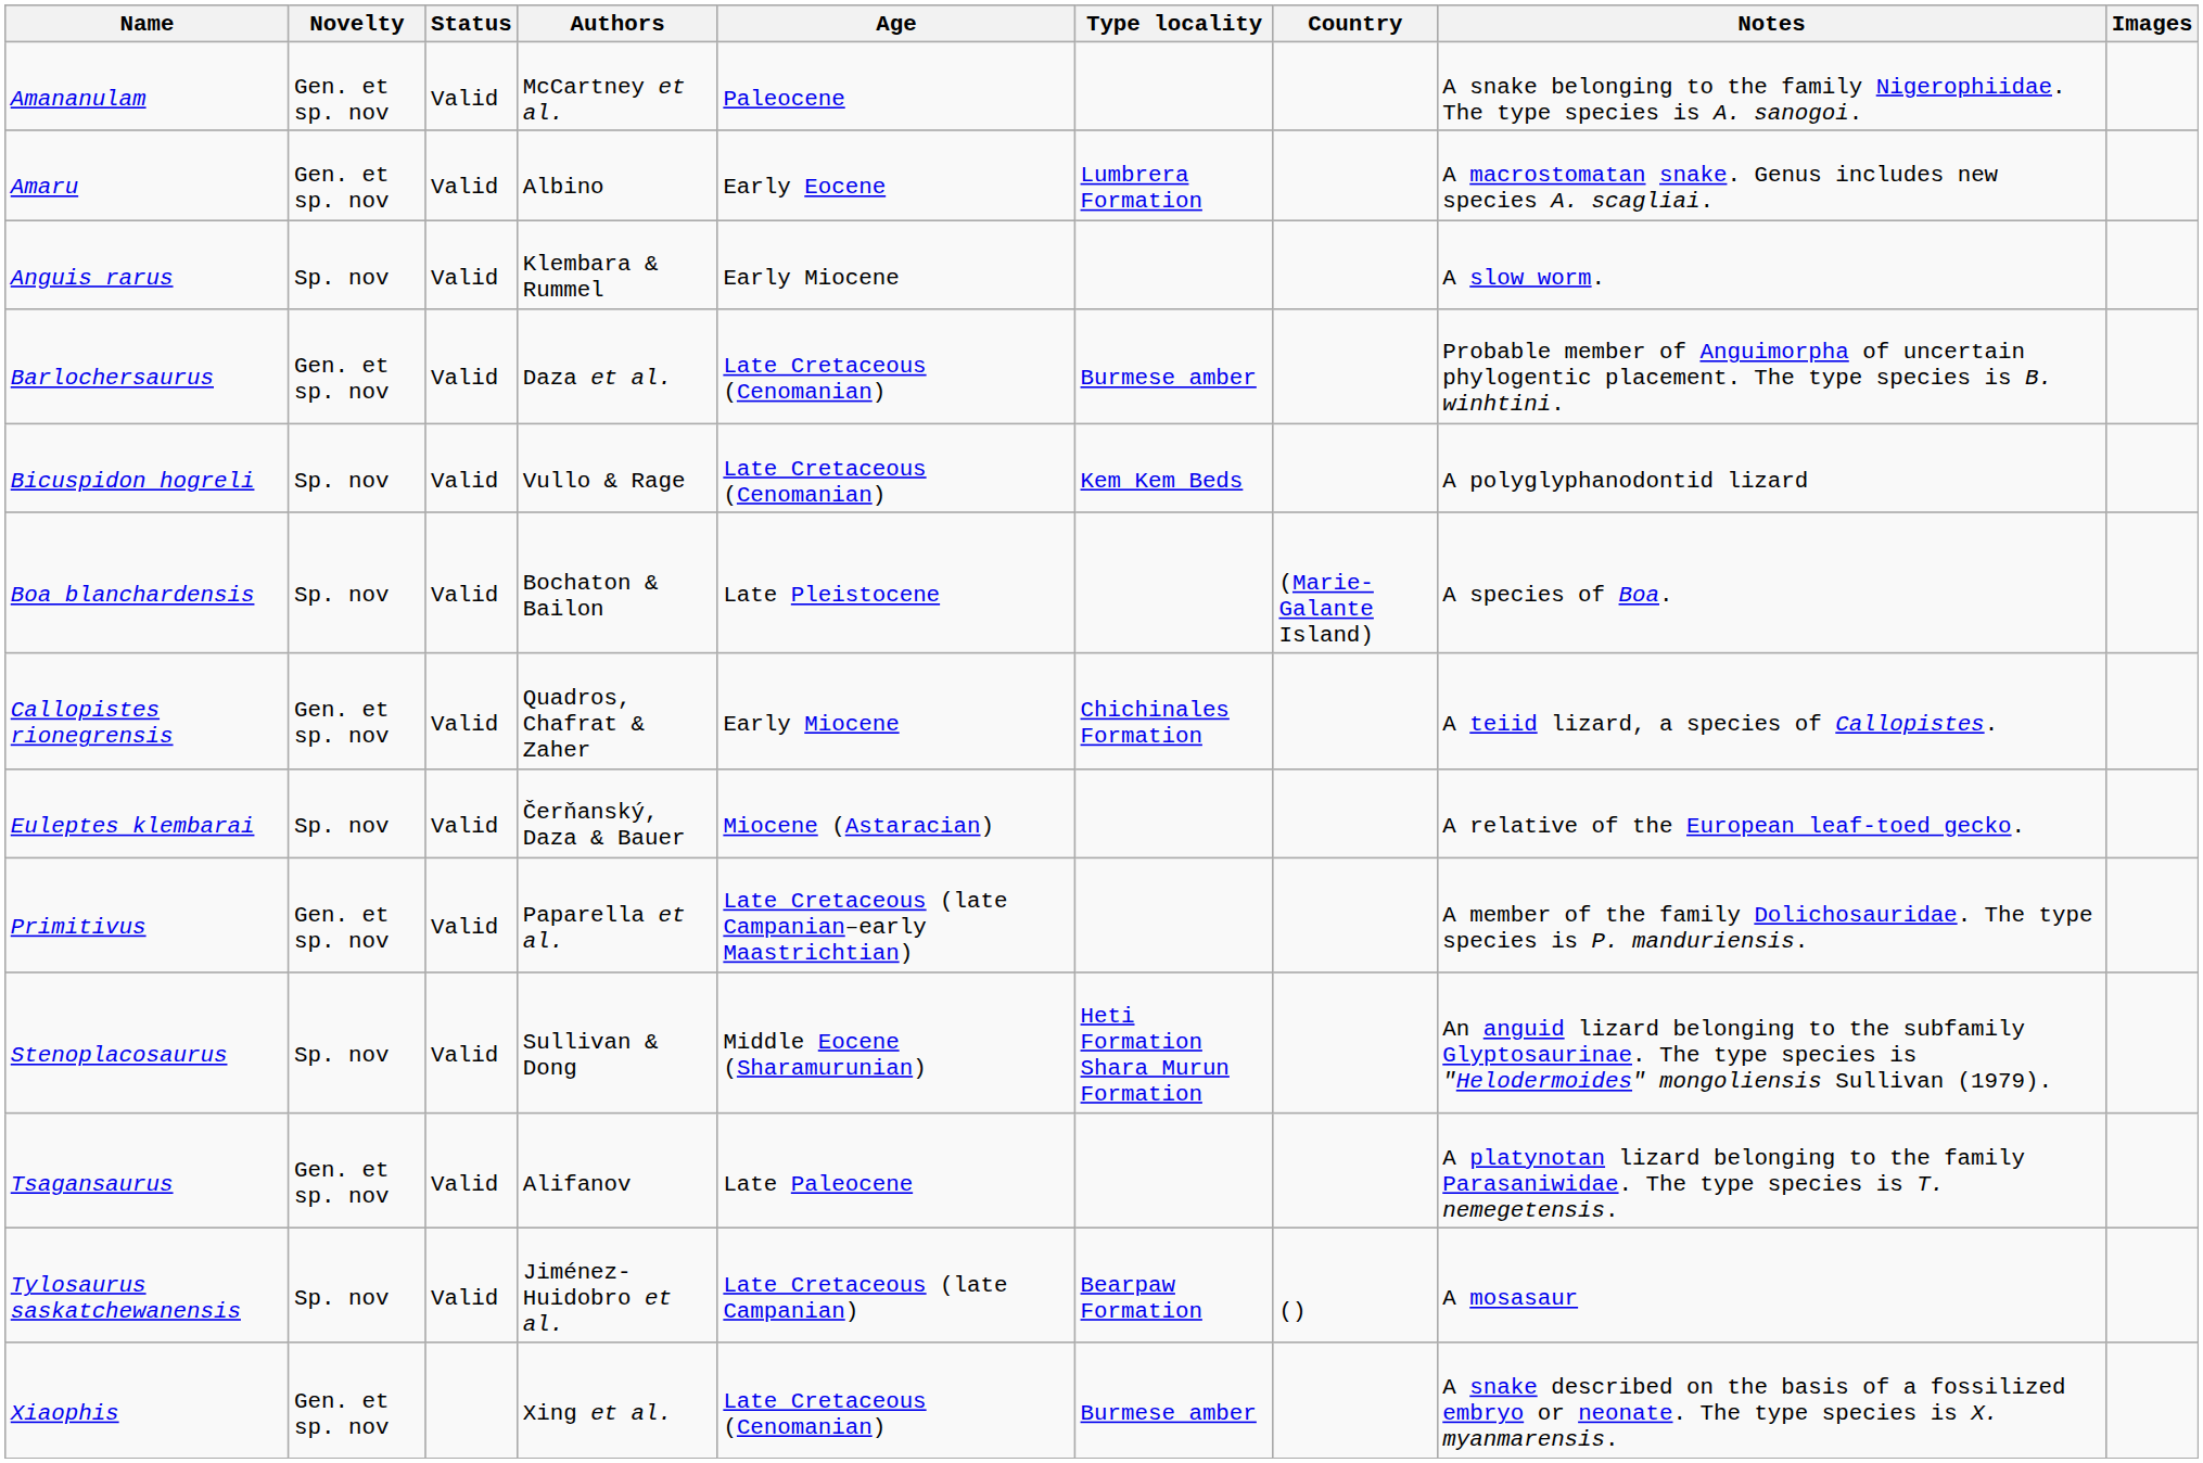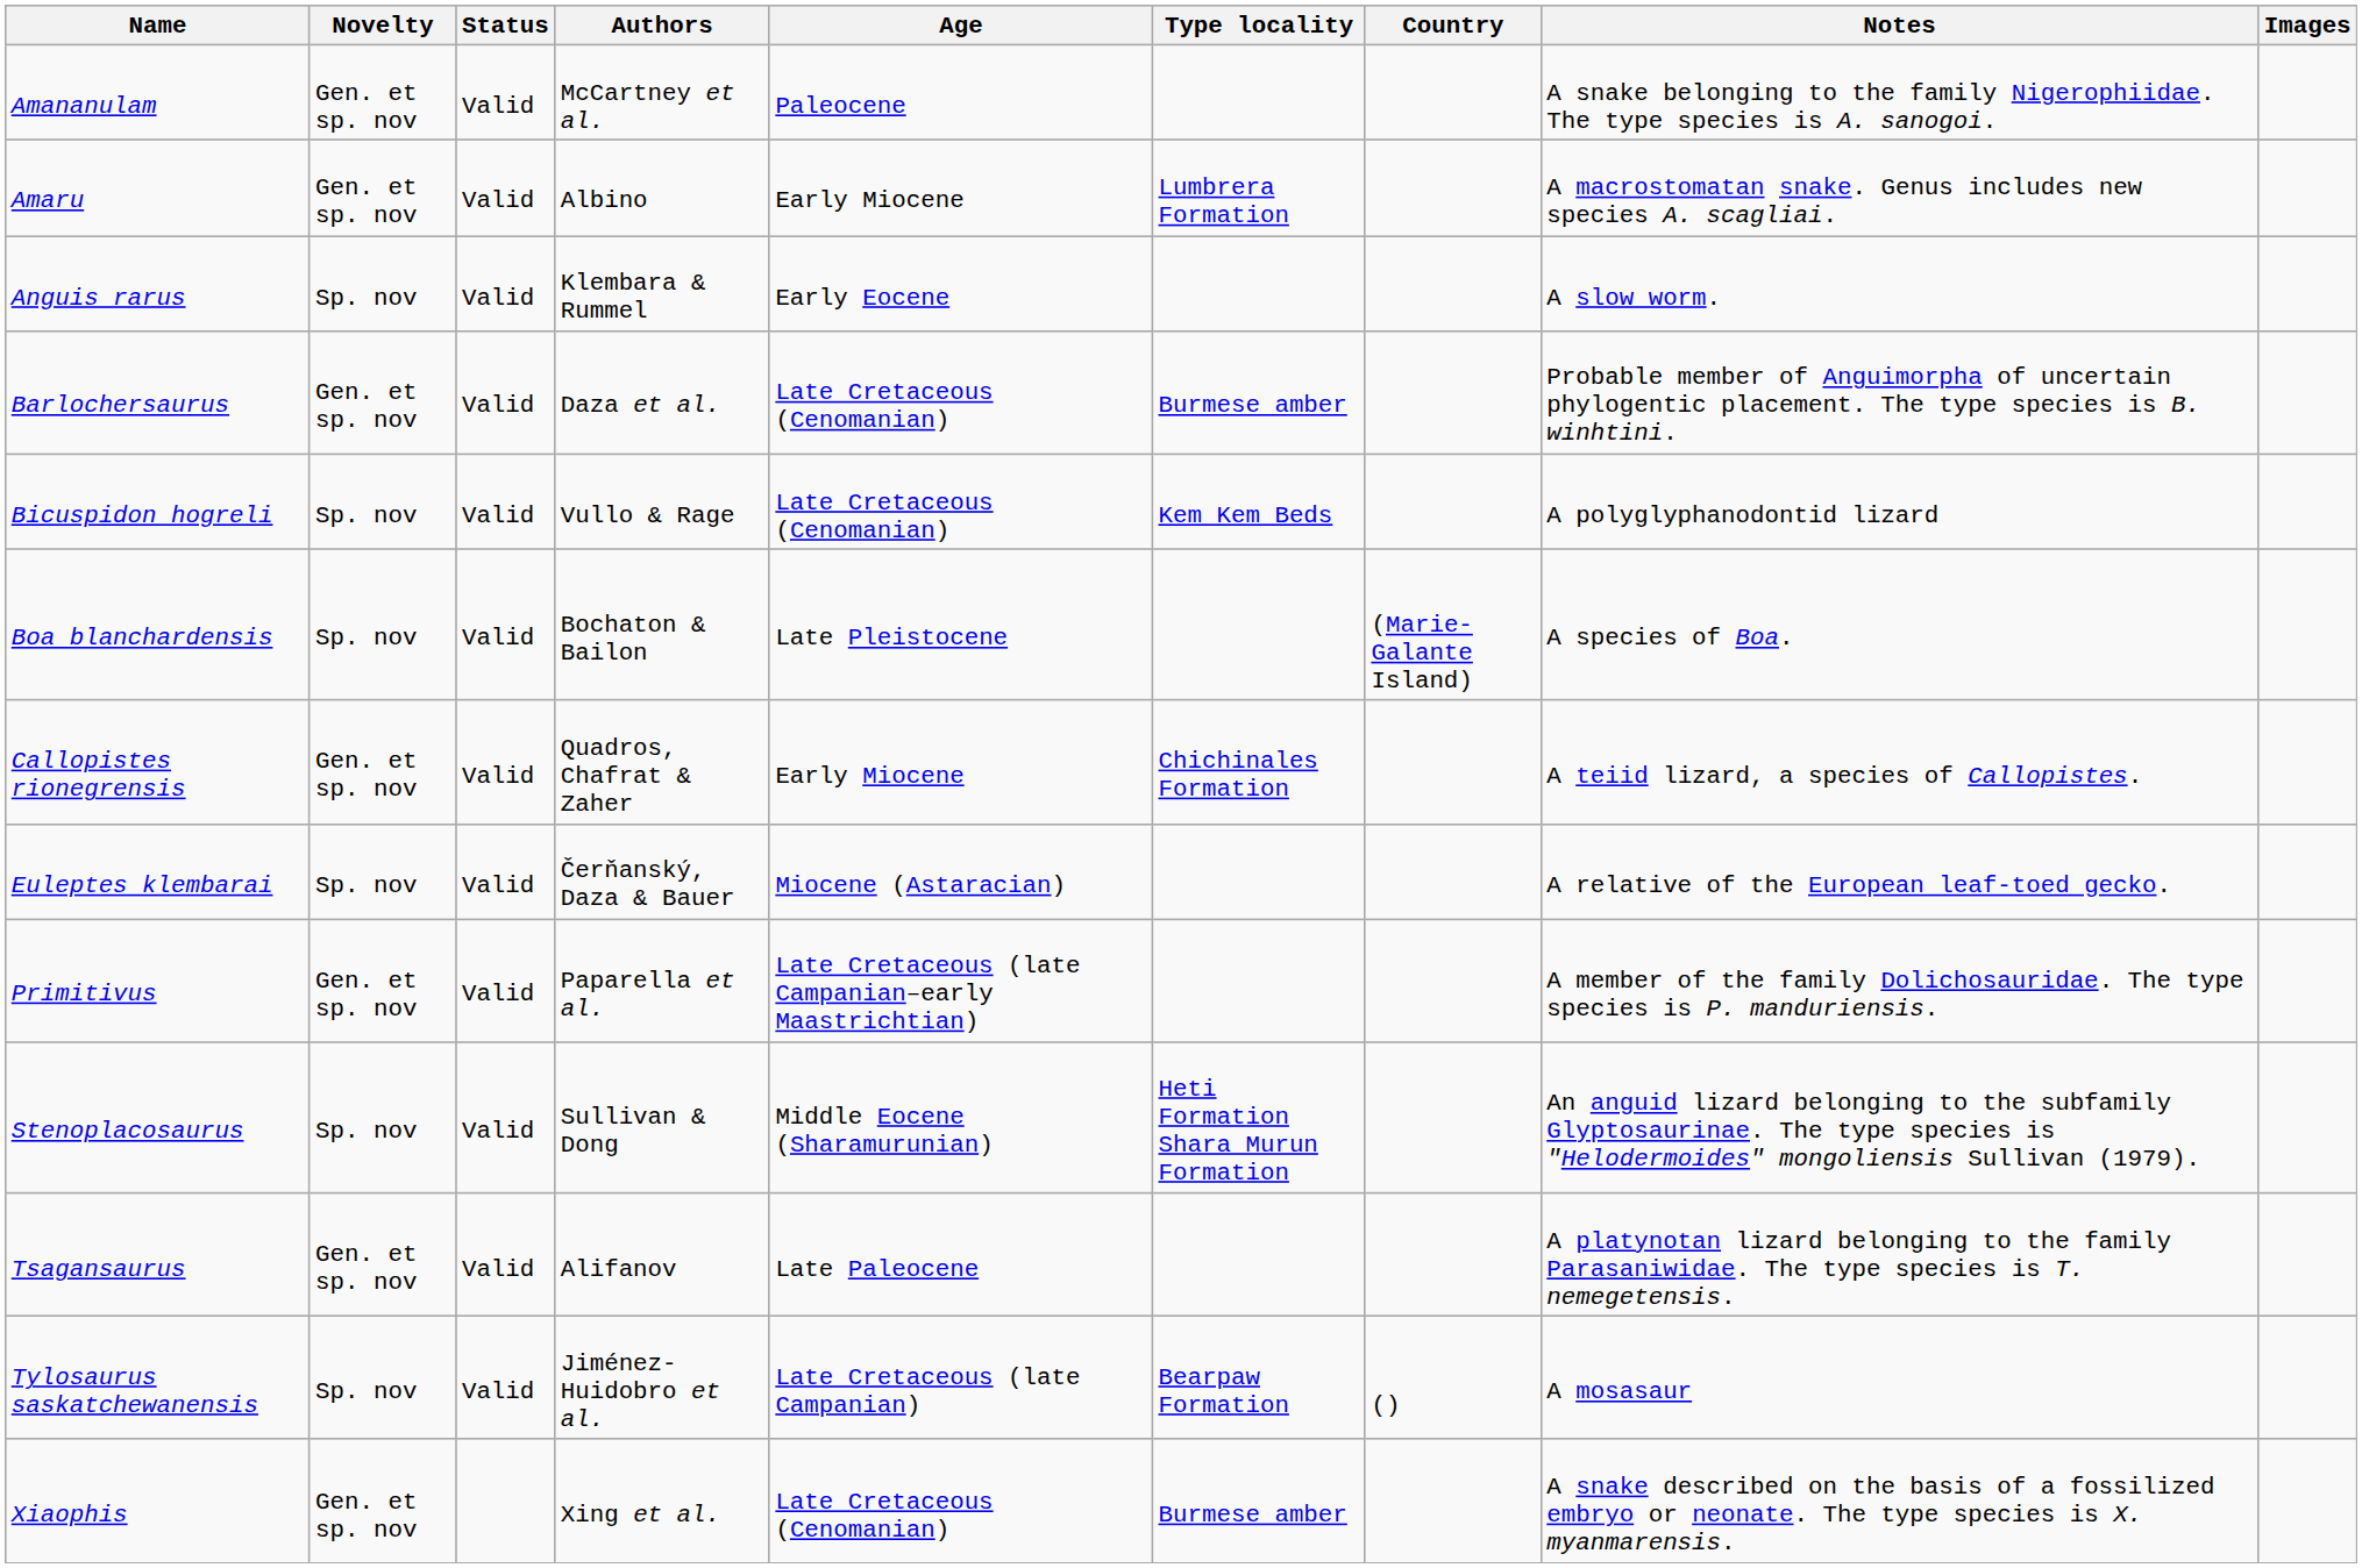Amaru | Age: Early Eocene -> Early Miocene
Anguis rarus | Age: Early Miocene -> Early Eocene
